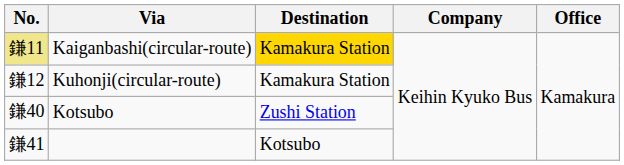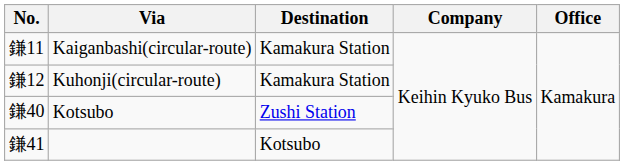Kaiganbashi(circular-route) | No.: khaki background -> no background
Kaiganbashi(circular-route) | Destination: gold background -> no background
